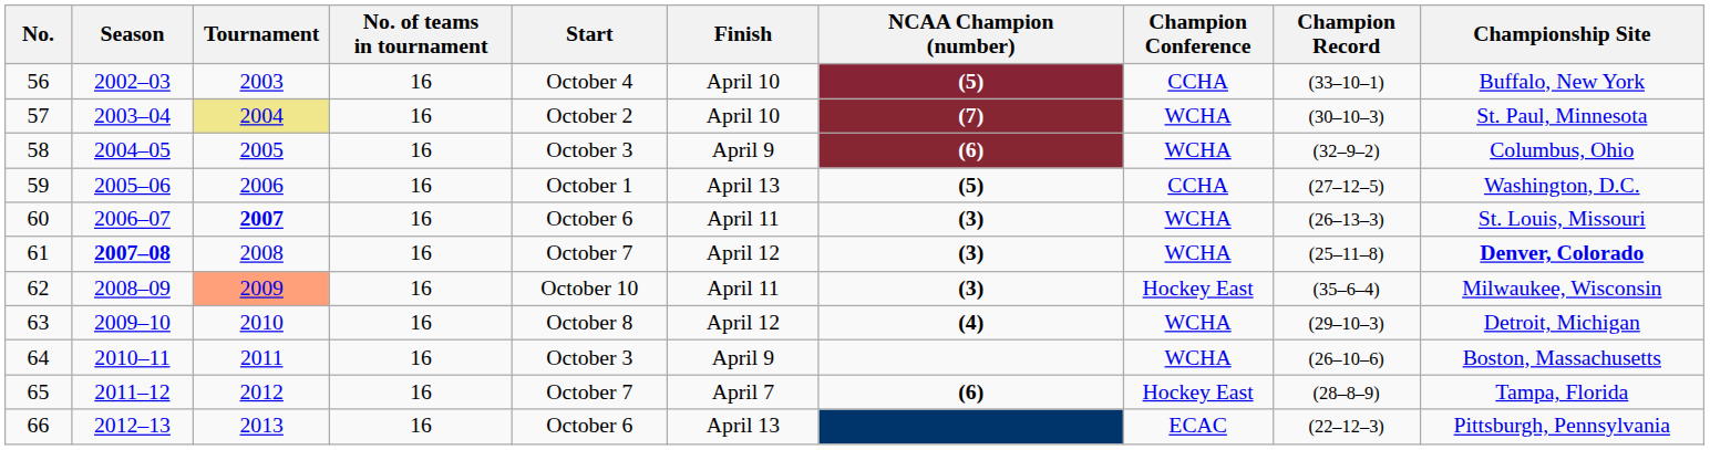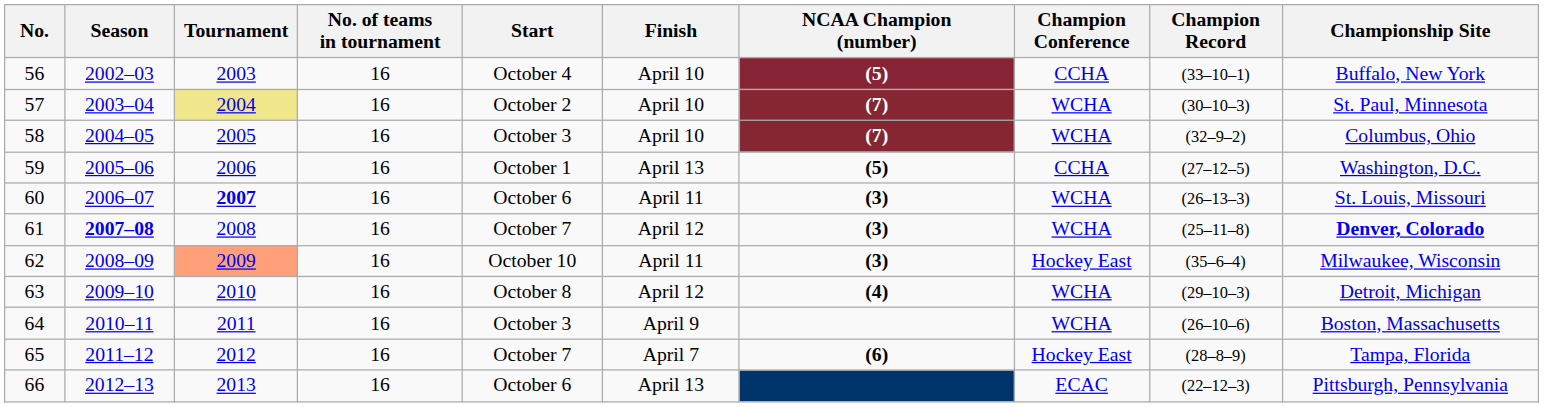58 | Finish: April 9 -> April 10
58 | NCAA Champion (number): (6) -> (7)
